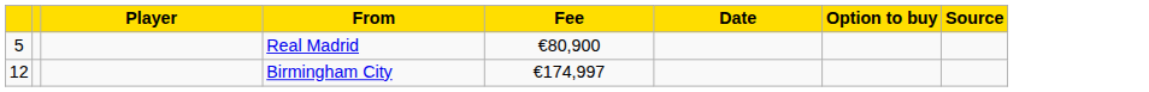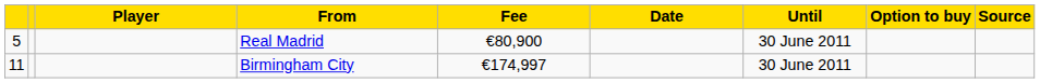+ column: Until | 30 June 2011 | 30 June 2011
Birmingham City | column 1: 12 -> 11
